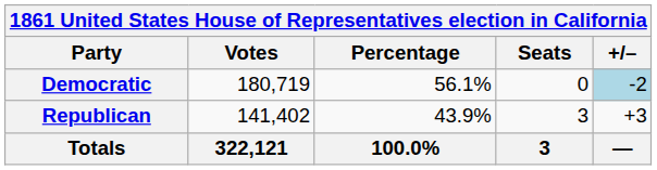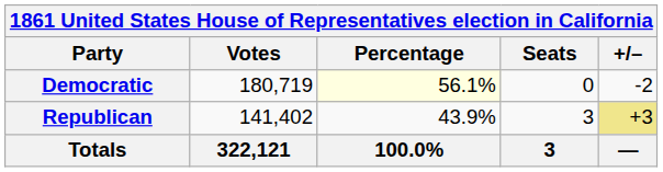Democratic | Percentage: no background -> lightyellow background
Democratic | +/–: lightblue background -> no background
Republican | +/–: no background -> khaki background
